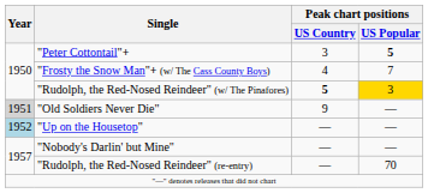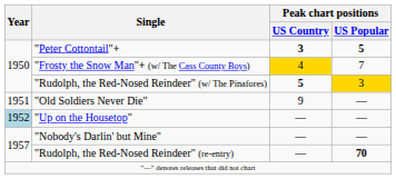"Peter Cottontail"+ | Peak chart positions / US Country: normal -> bold
"Frosty the Snow Man"+ (w/ The Cass County Boys) | Peak chart positions / US Country: no background -> gold background
"Old Soldiers Never Die" | Year: lightgrey background -> no background
"Rudolph, the Red-Nosed Reindeer" (re-entry) | Peak chart positions / US Popular: normal -> bold
